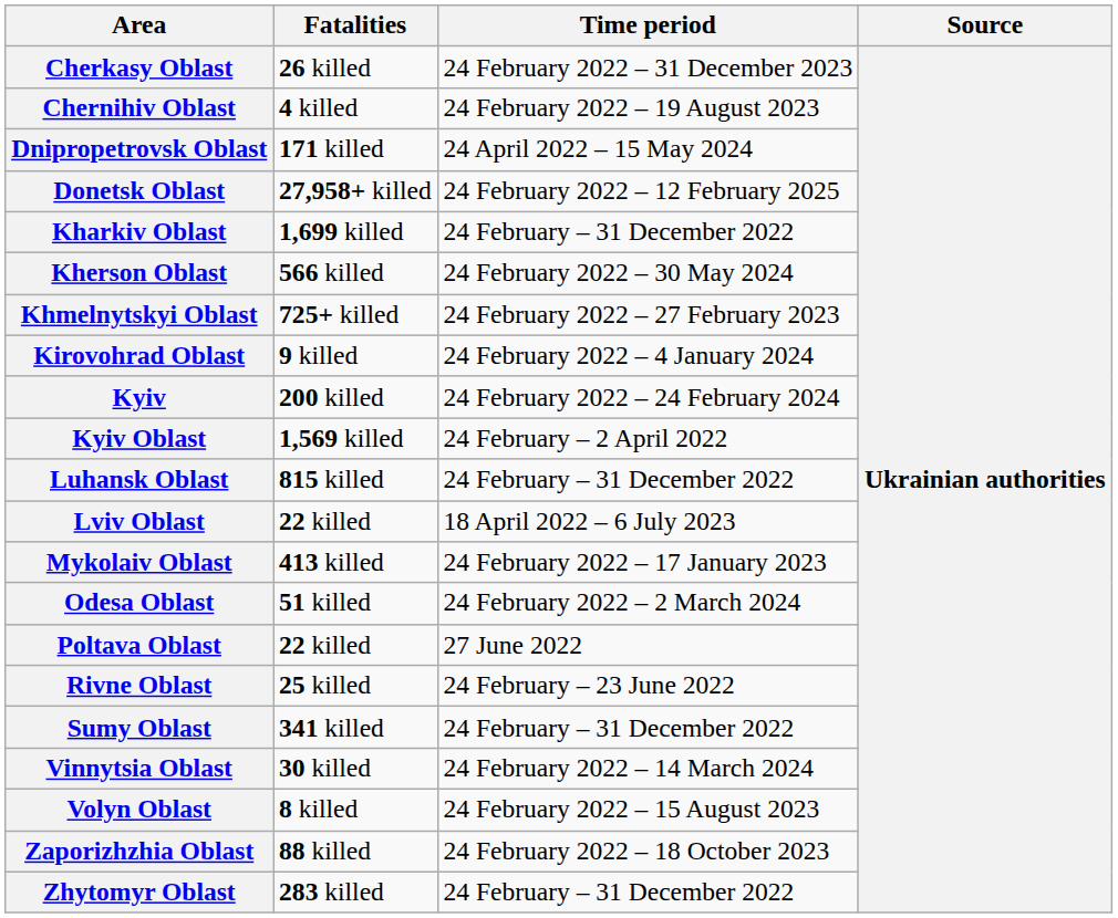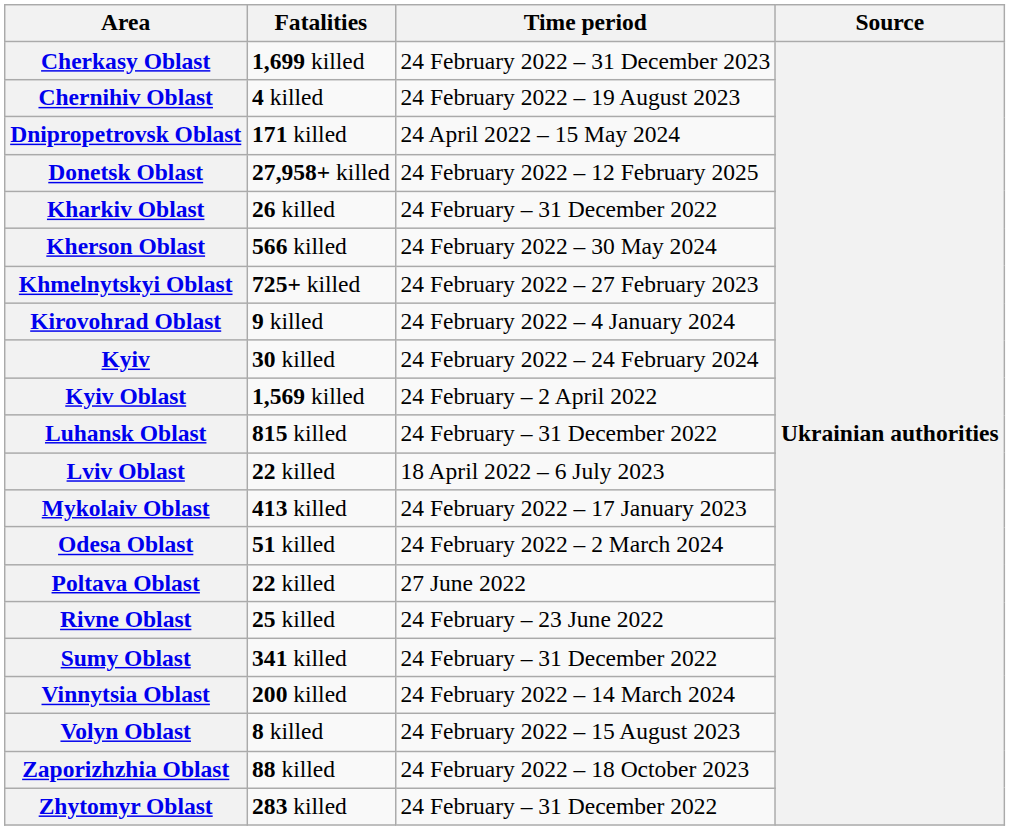Cherkasy Oblast | Fatalities: 26 killed -> 1,699 killed
Kharkiv Oblast | Fatalities: 1,699 killed -> 26 killed
Kyiv | Fatalities: 200 killed -> 30 killed
Vinnytsia Oblast | Fatalities: 30 killed -> 200 killed
